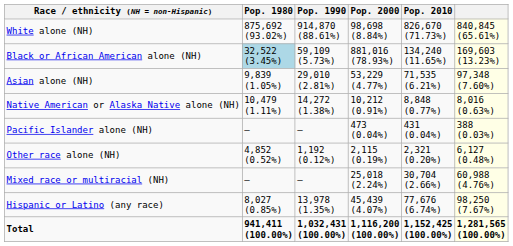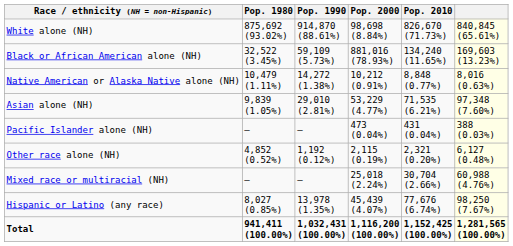Black or African American alone (NH) | Pop. 1980: lightblue background -> no background
rows swapped: Native American or Alaska Native alone (NH) <-> Asian alone (NH)
